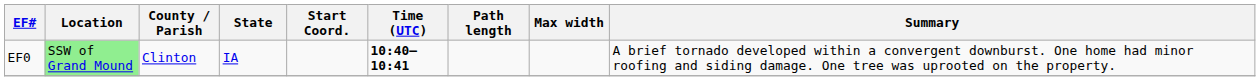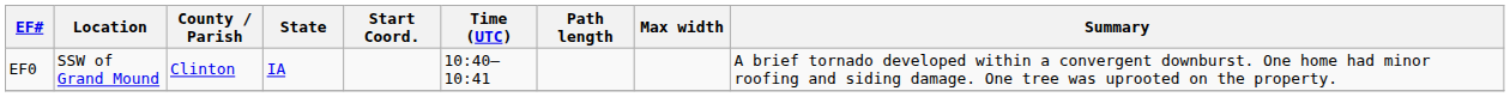EF0 | Location: lightgreen background -> no background
EF0 | Time (UTC): bold -> normal
